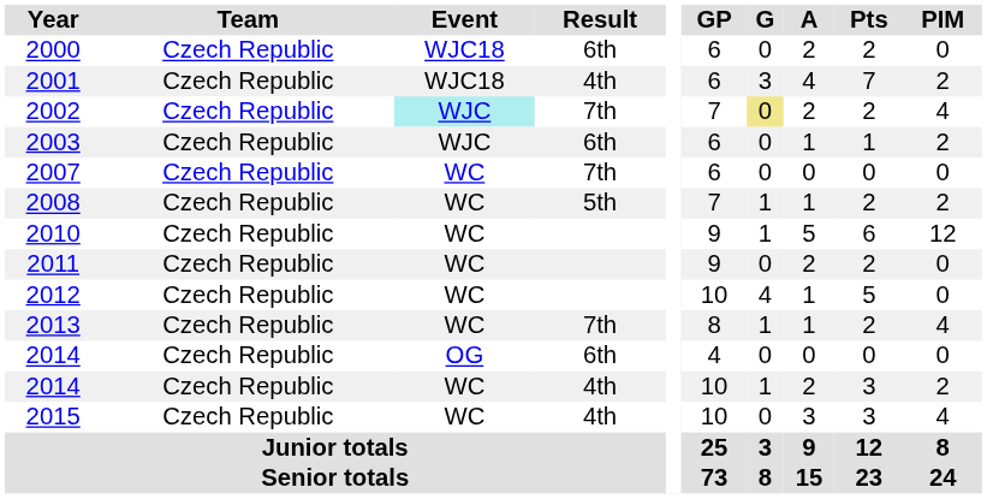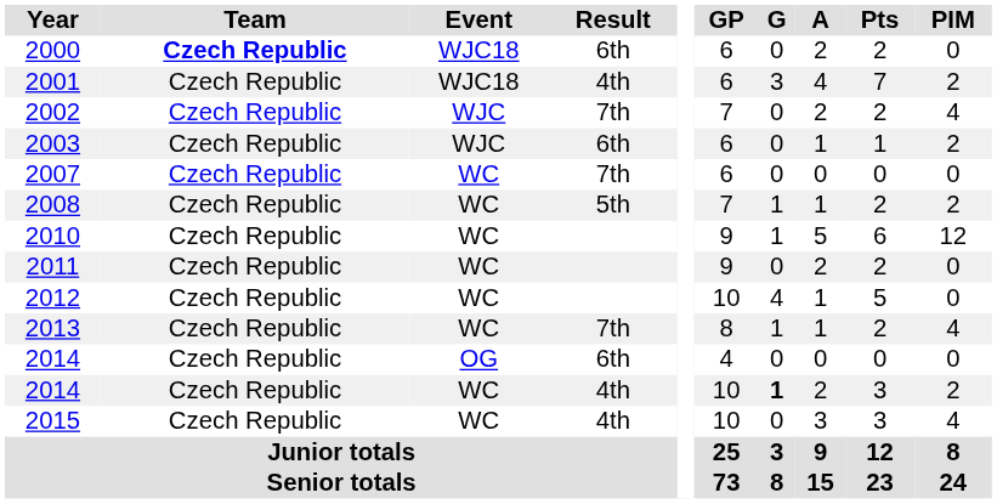2000 | Team: normal -> bold
2002 | Event: paleturquoise background -> no background
2002 | G: khaki background -> no background
2014 / 4th | G: normal -> bold
